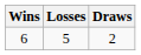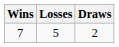row 2 | Wins: 6 -> 7
